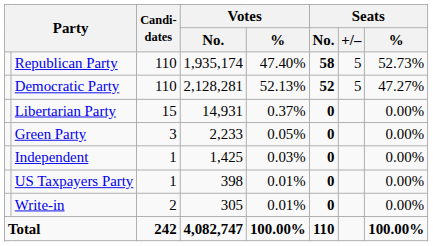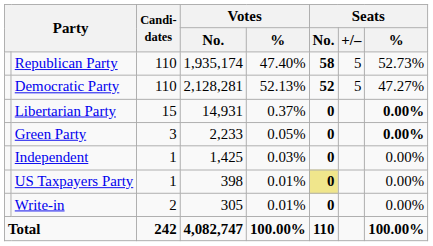Libertarian Party | Seats / %: normal -> bold
Green Party | Seats / %: normal -> bold
US Taxpayers Party | Seats / No.: no background -> khaki background
